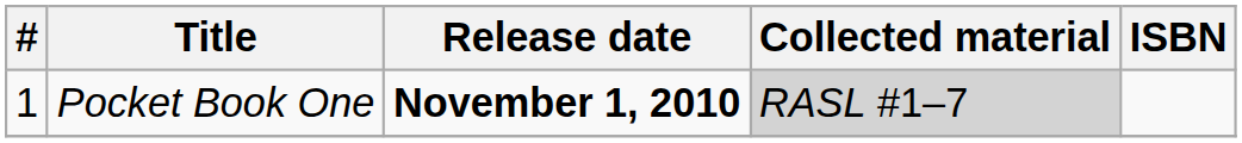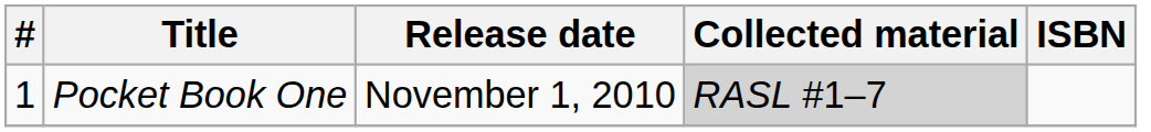Pocket Book One | Release date: bold -> normal
